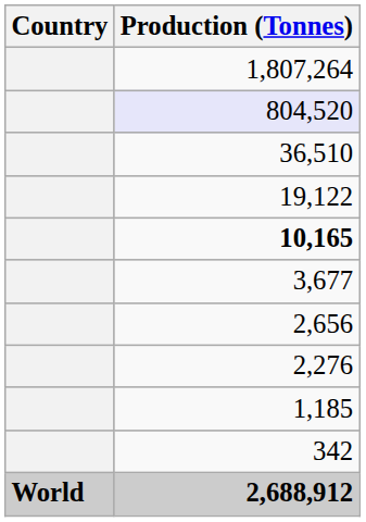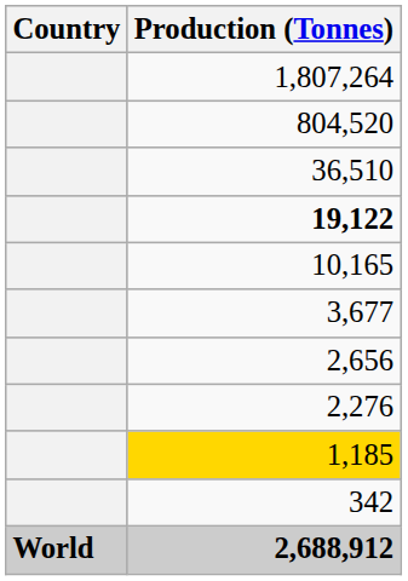804,520 | Production (Tonnes): lavender background -> no background
19,122 | Production (Tonnes): normal -> bold
10,165 | Production (Tonnes): bold -> normal
1,185 | Production (Tonnes): no background -> gold background
